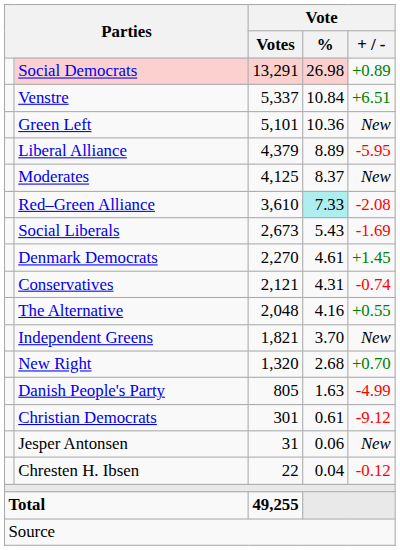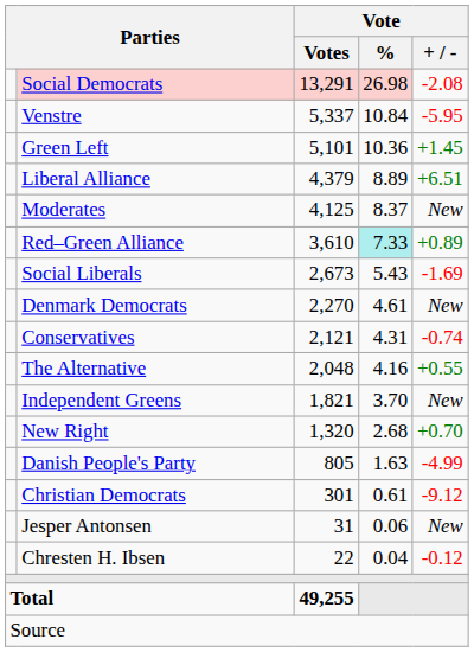Social Democrats | Vote / + / -: +0.89 -> -2.08
Venstre | Vote / + / -: +6.51 -> -5.95
Green Left | Vote / + / -: New -> +1.45
Liberal Alliance | Vote / + / -: -5.95 -> +6.51
Red–Green Alliance | Vote / + / -: -2.08 -> +0.89
Denmark Democrats | Vote / + / -: +1.45 -> New
